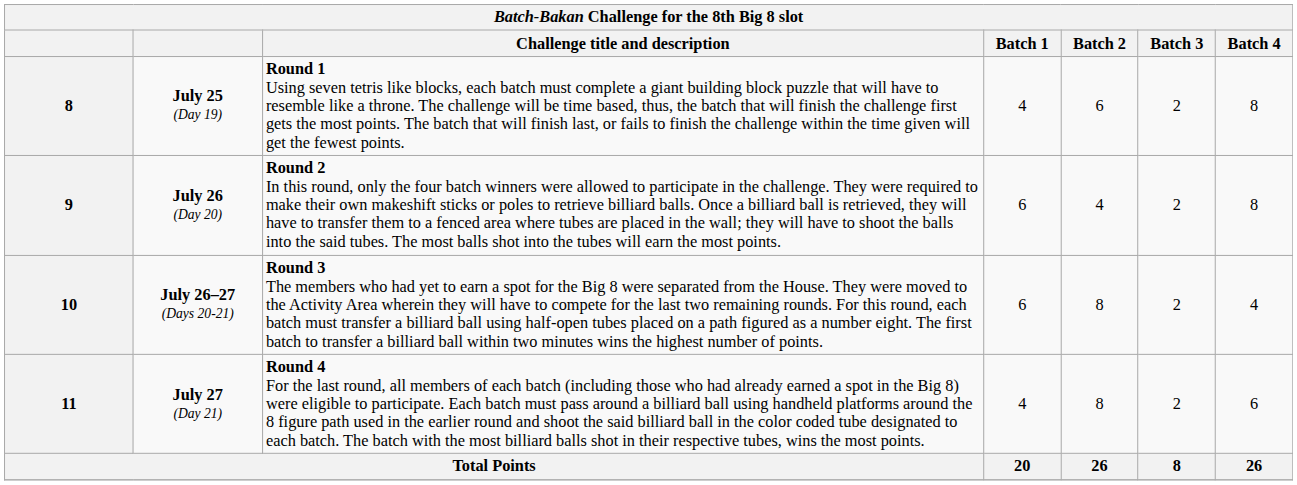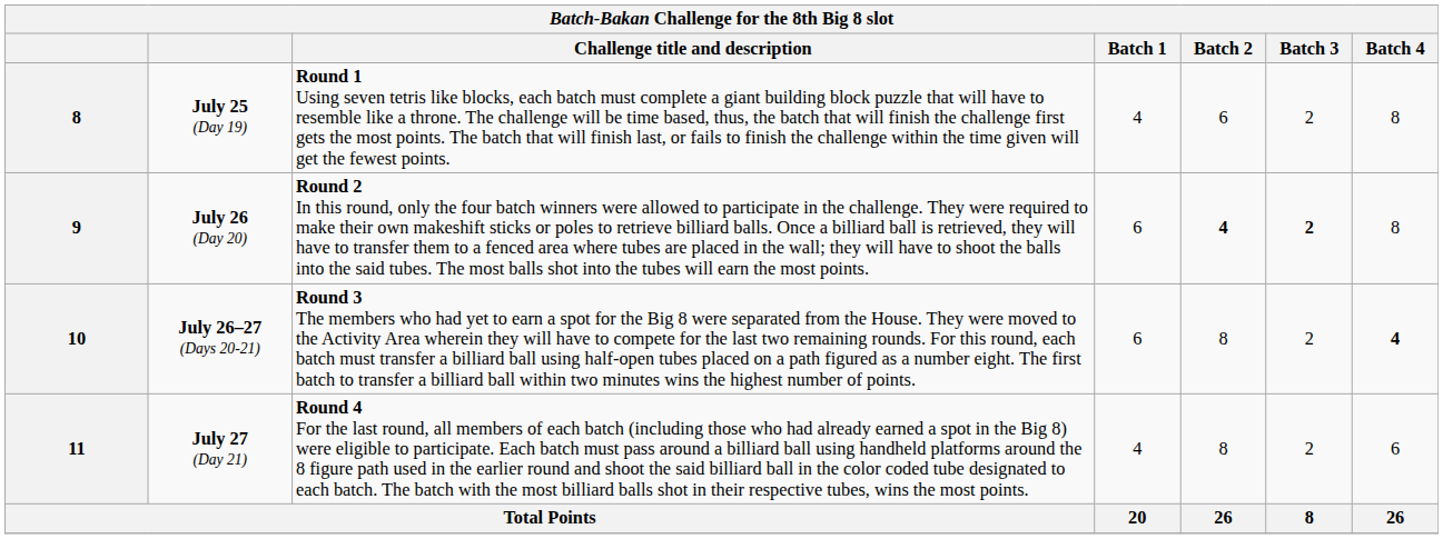July 26 (Day 20) | Batch 2: normal -> bold
July 26 (Day 20) | Batch 3: normal -> bold
July 26–27 (Days 20-21) | Batch 4: normal -> bold
